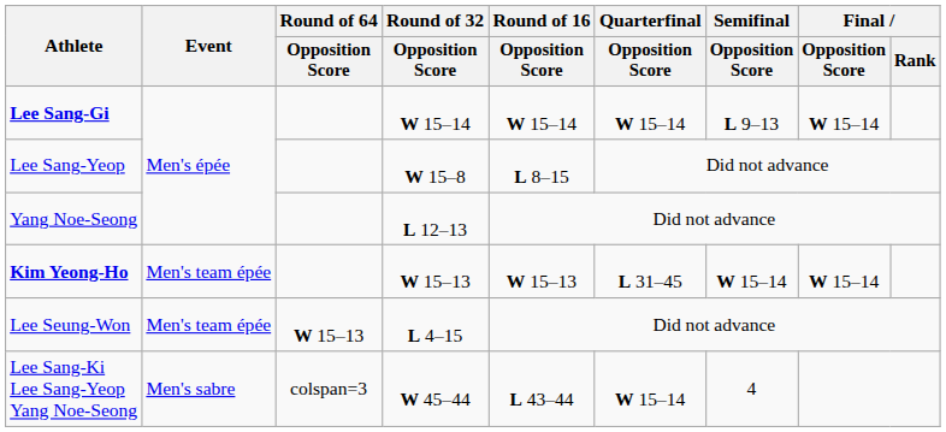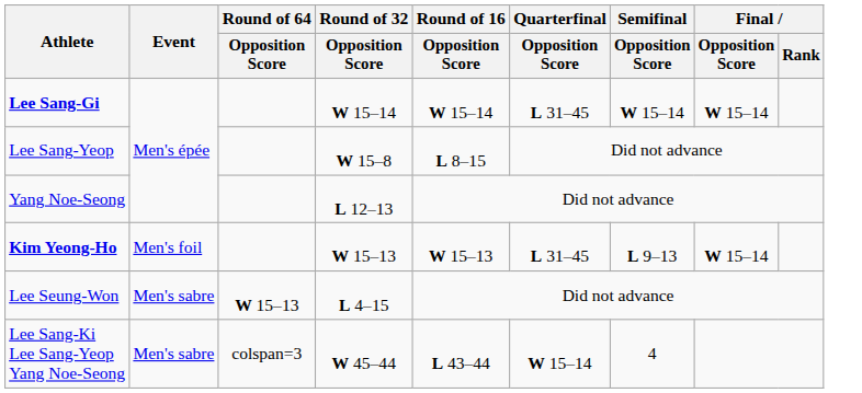Lee Sang-Gi | Quarterfinal / Opposition Score: W 15–14 -> L 31–45
Lee Sang-Gi | Semifinal / Opposition Score: L 9–13 -> W 15–14
Kim Yeong-Ho | Event: Men's team épée -> Men's foil
Kim Yeong-Ho | Semifinal / Opposition Score: W 15–14 -> L 9–13
Lee Seung-Won | Event: Men's team épée -> Men's sabre
